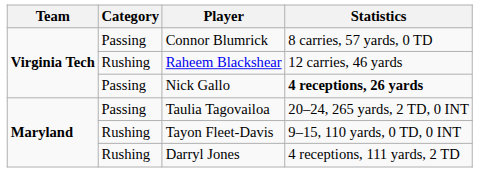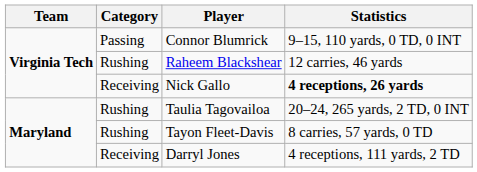Connor Blumrick | Statistics: 8 carries, 57 yards, 0 TD -> 9–15, 110 yards, 0 TD, 0 INT
Nick Gallo | Category: Passing -> Receiving
Taulia Tagovailoa | Category: Passing -> Rushing
Tayon Fleet-Davis | Statistics: 9–15, 110 yards, 0 TD, 0 INT -> 8 carries, 57 yards, 0 TD
Darryl Jones | Category: Rushing -> Receiving
